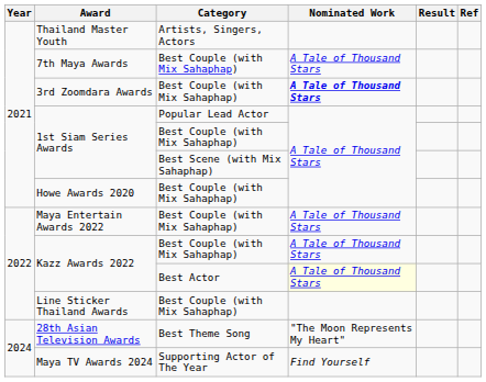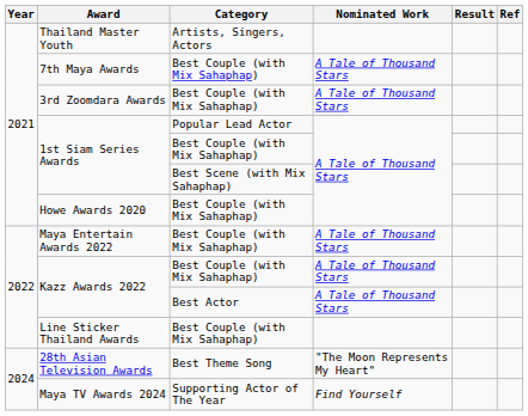3rd Zoomdara Awards | Nominated Work: bold -> normal
Kazz Awards 2022 / Best Actor | Nominated Work: lightyellow background -> no background
